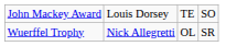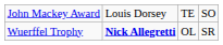Wuerffel Trophy | column 2: normal -> bold
